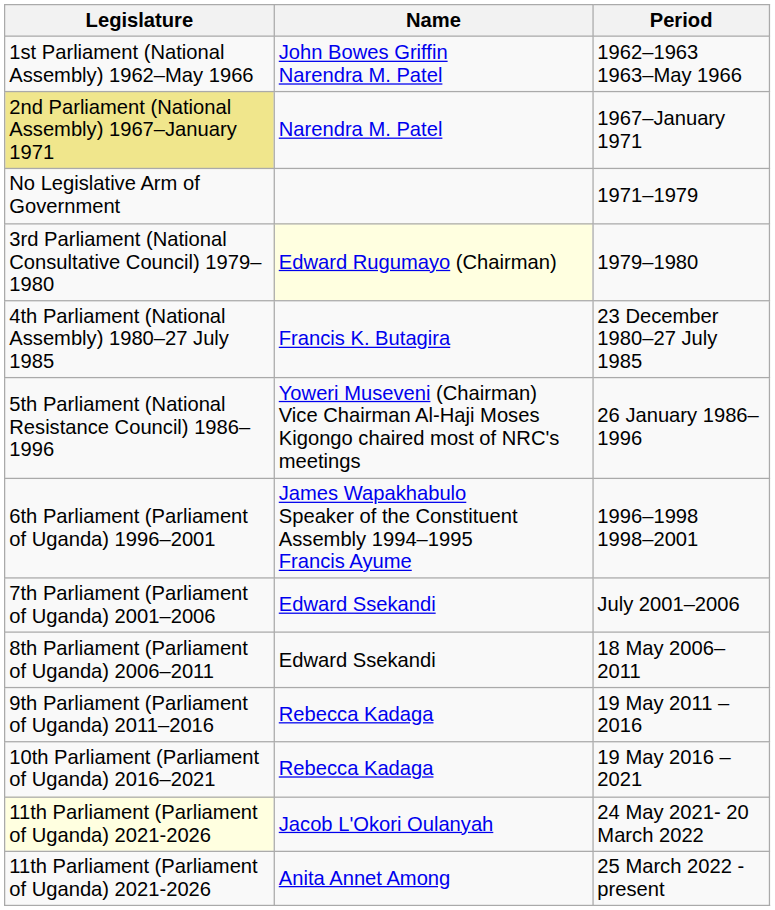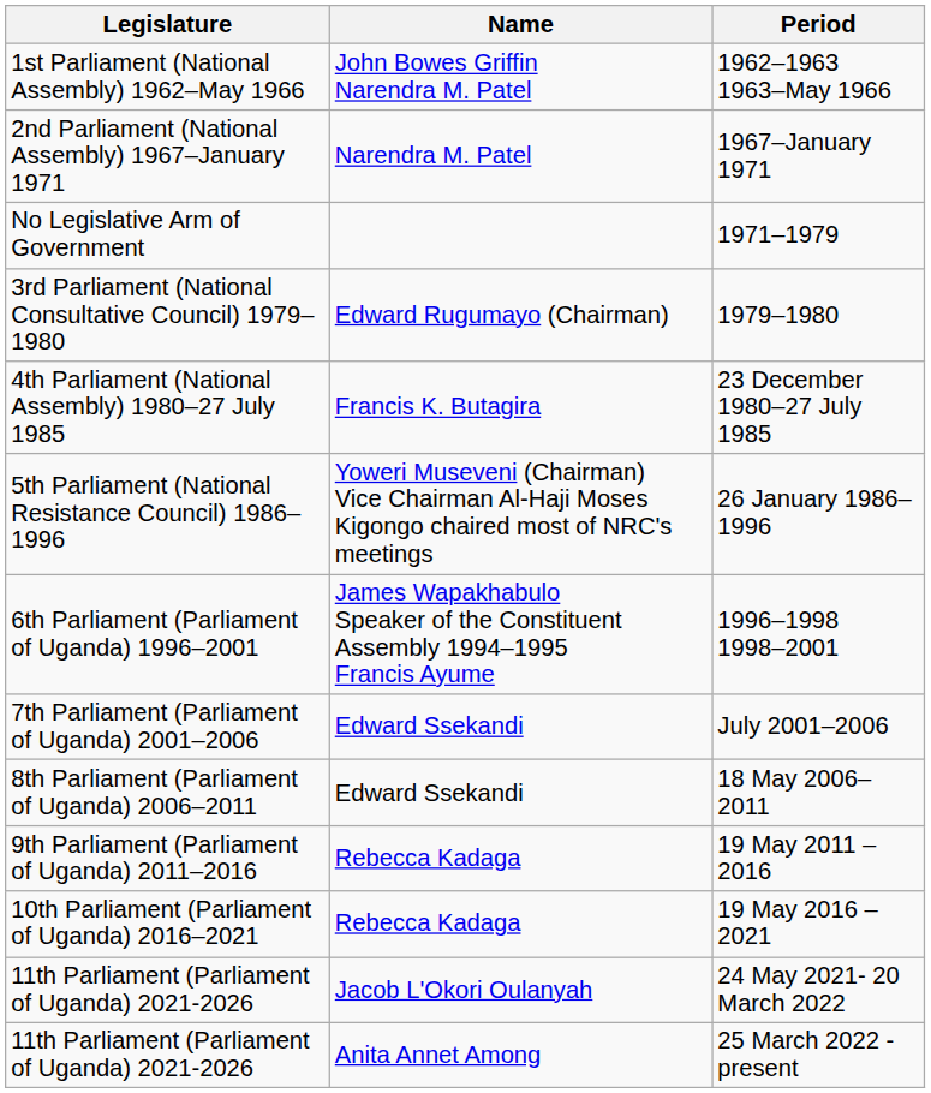1967–January 1971 | Legislature: khaki background -> no background
1979–1980 | Name: lightyellow background -> no background
24 May 2021- 20 March 2022 | Legislature: lightyellow background -> no background
